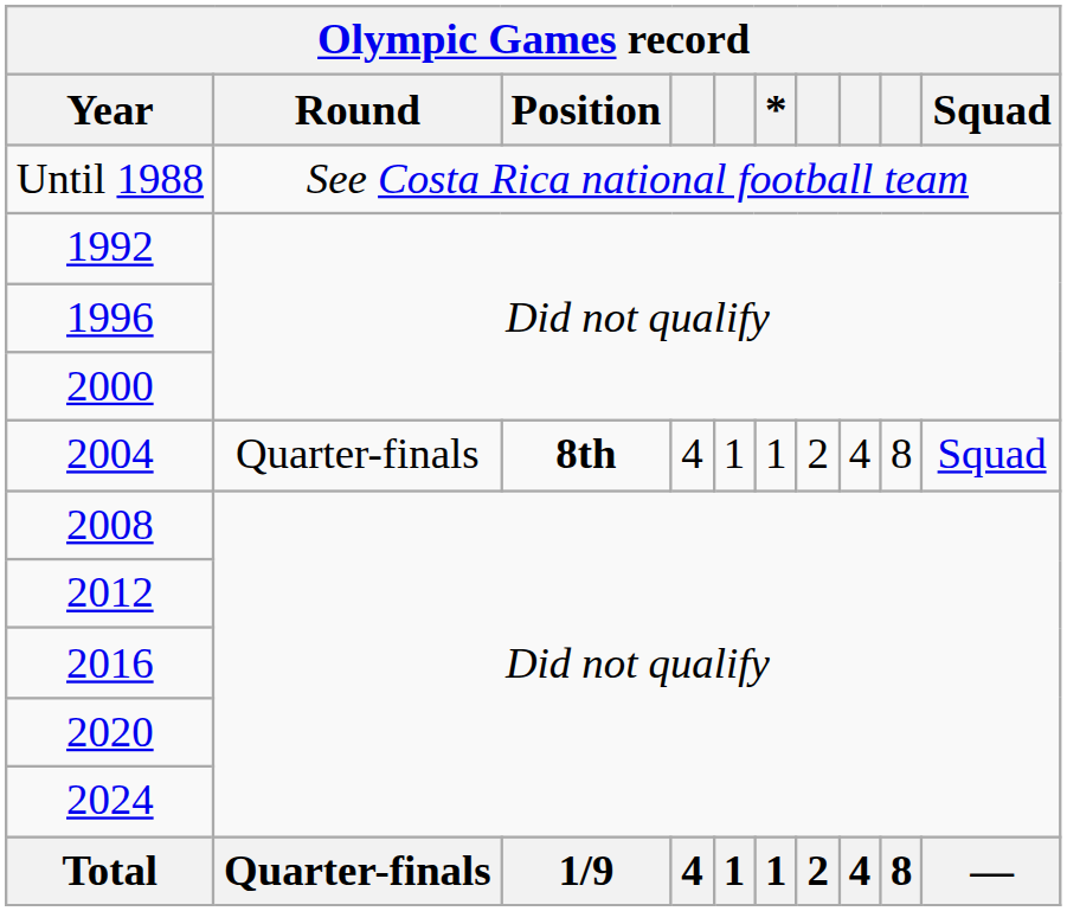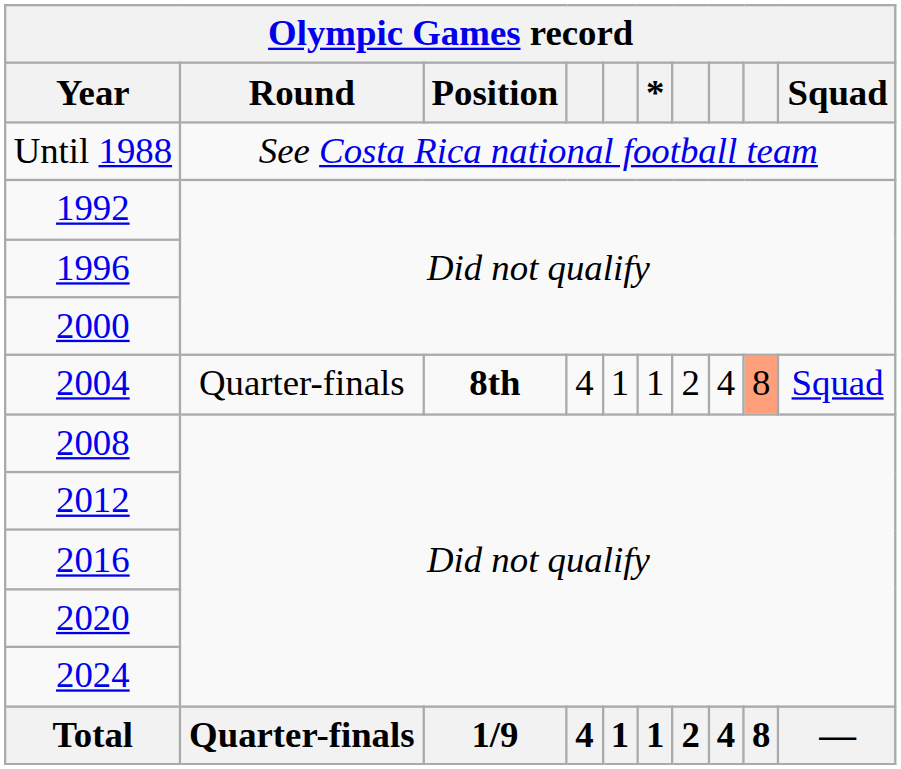2004 | column 9: no background -> lightsalmon background
